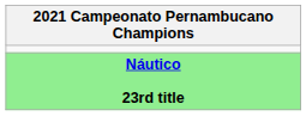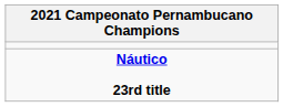row 3 | column 1: lightgreen background -> no background
